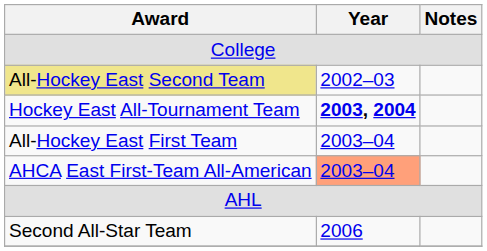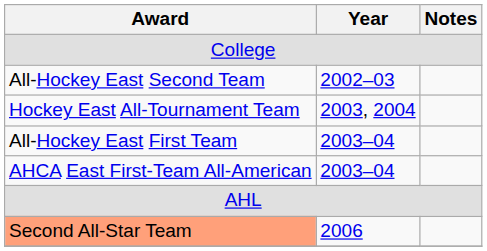All-Hockey East Second Team | Award: khaki background -> no background
Hockey East All-Tournament Team | Year: bold -> normal
AHCA East First-Team All-American | Year: lightsalmon background -> no background
Second All-Star Team | Award: no background -> lightsalmon background
